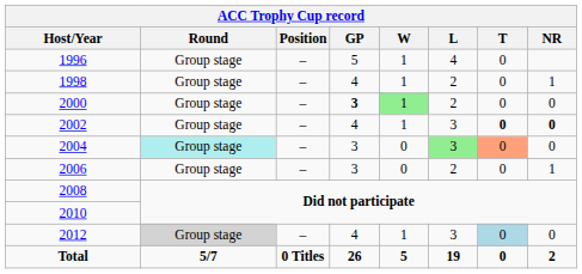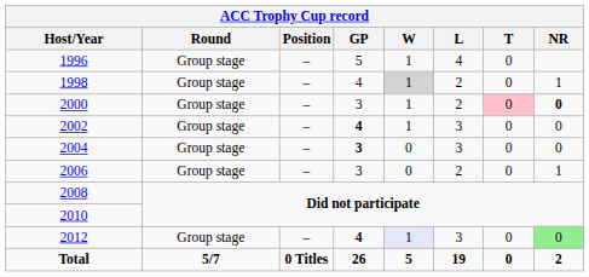1998 | W: no background -> lightgrey background
2000 | GP: bold -> normal
2000 | W: lightgreen background -> no background
2000 | T: no background -> pink background
2000 | NR: normal -> bold
2002 | GP: normal -> bold
2002 | T: bold -> normal
2002 | NR: bold -> normal
2004 | Round: paleturquoise background -> no background
2004 | GP: normal -> bold
2004 | L: lightgreen background -> no background
2004 | T: lightsalmon background -> no background
2012 | Round: lightgrey background -> no background
2012 | GP: normal -> bold
2012 | W: no background -> lavender background
2012 | T: lightblue background -> no background
2012 | NR: no background -> lightgreen background
